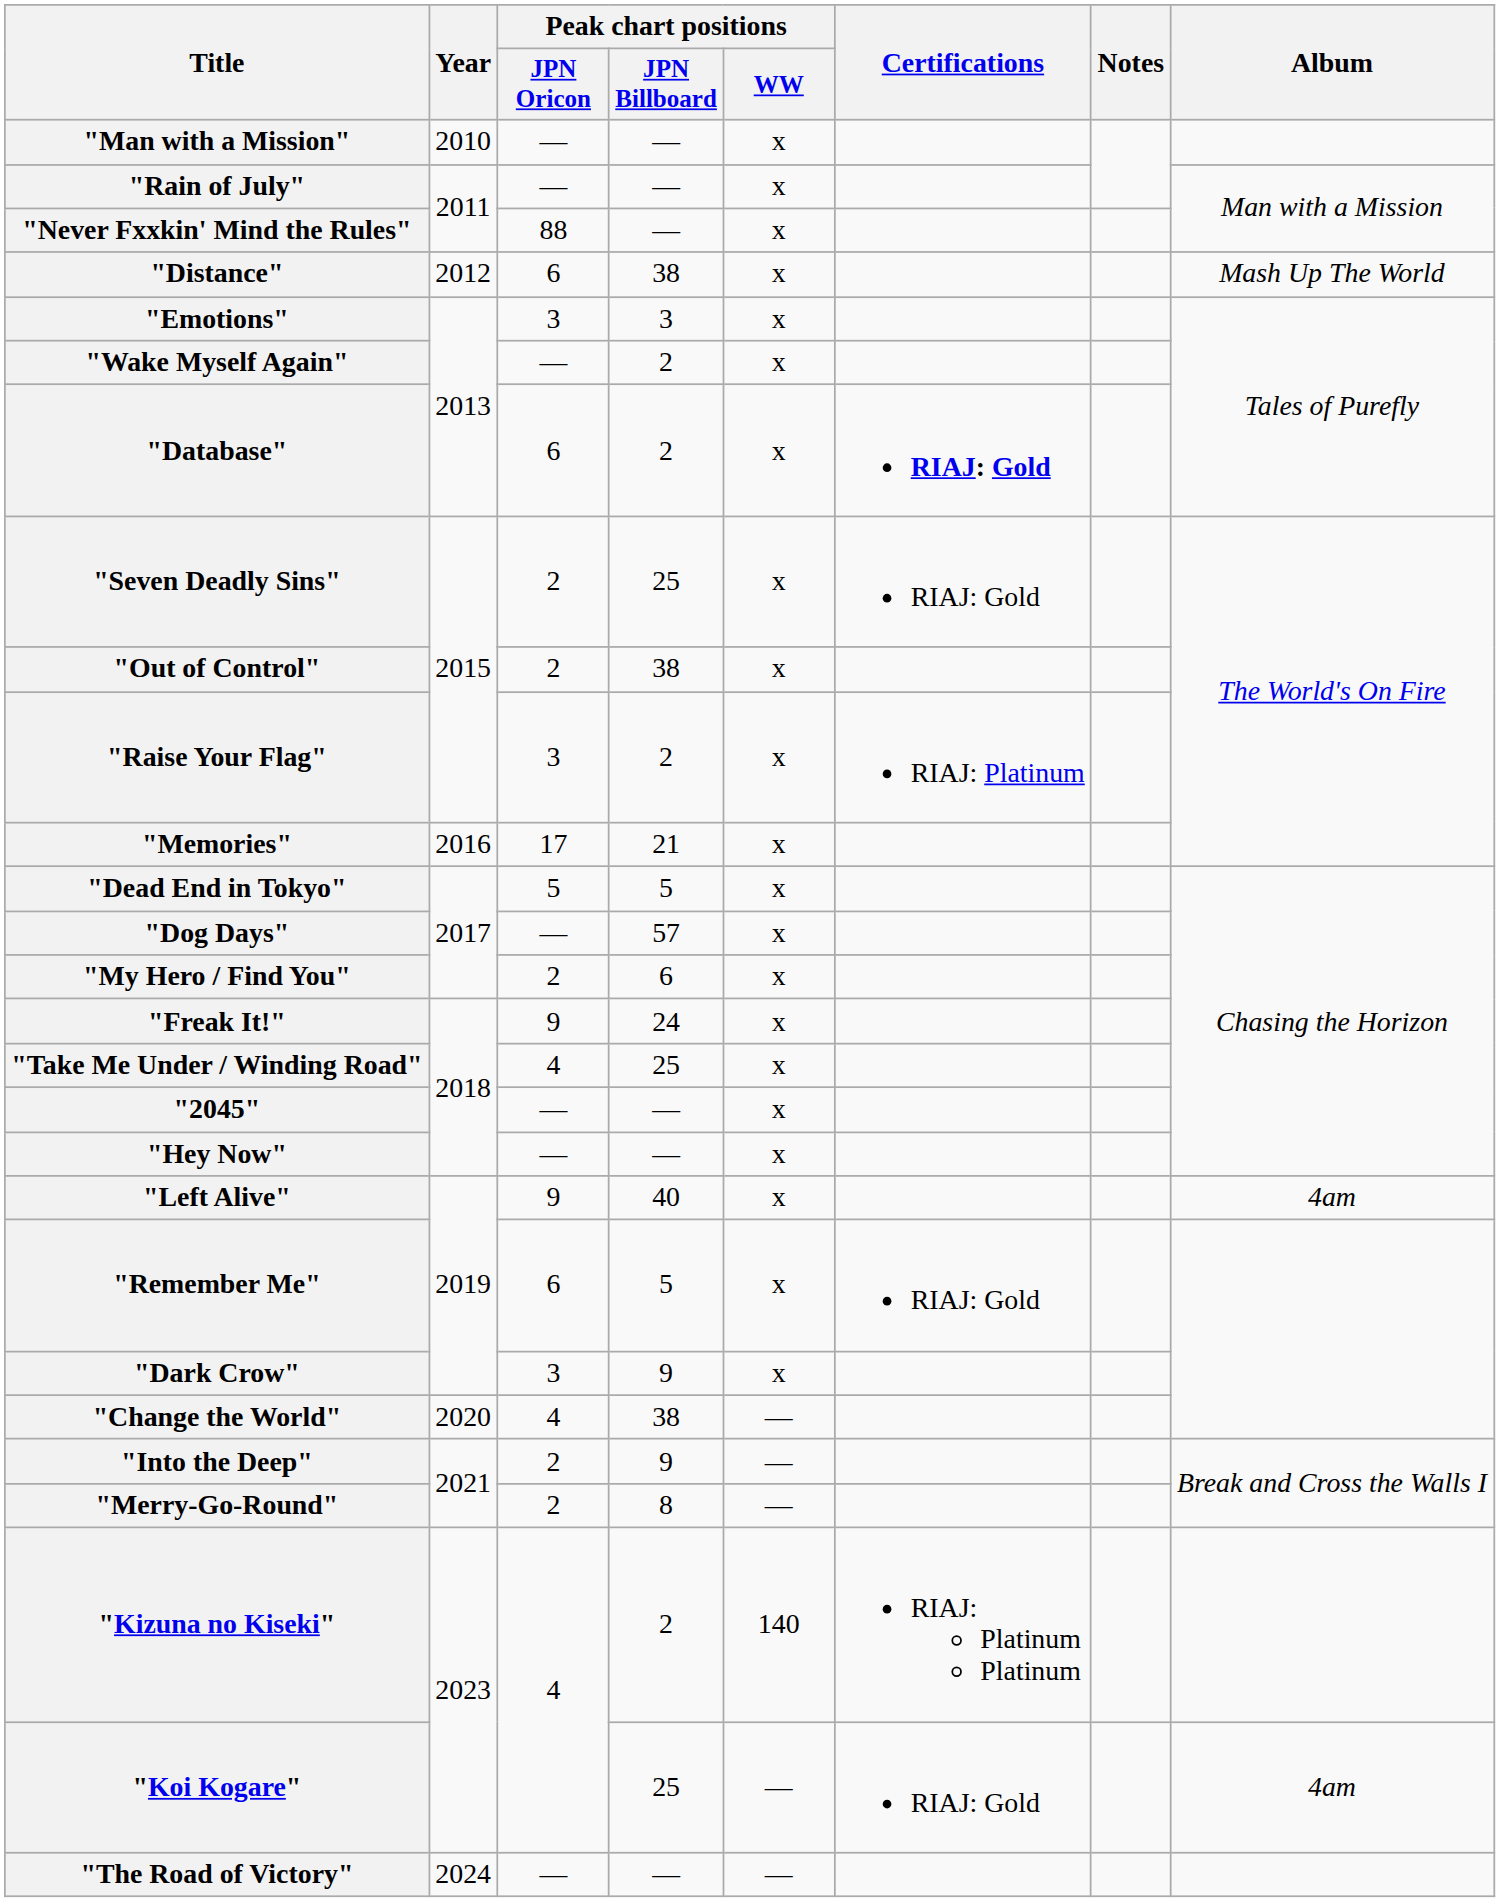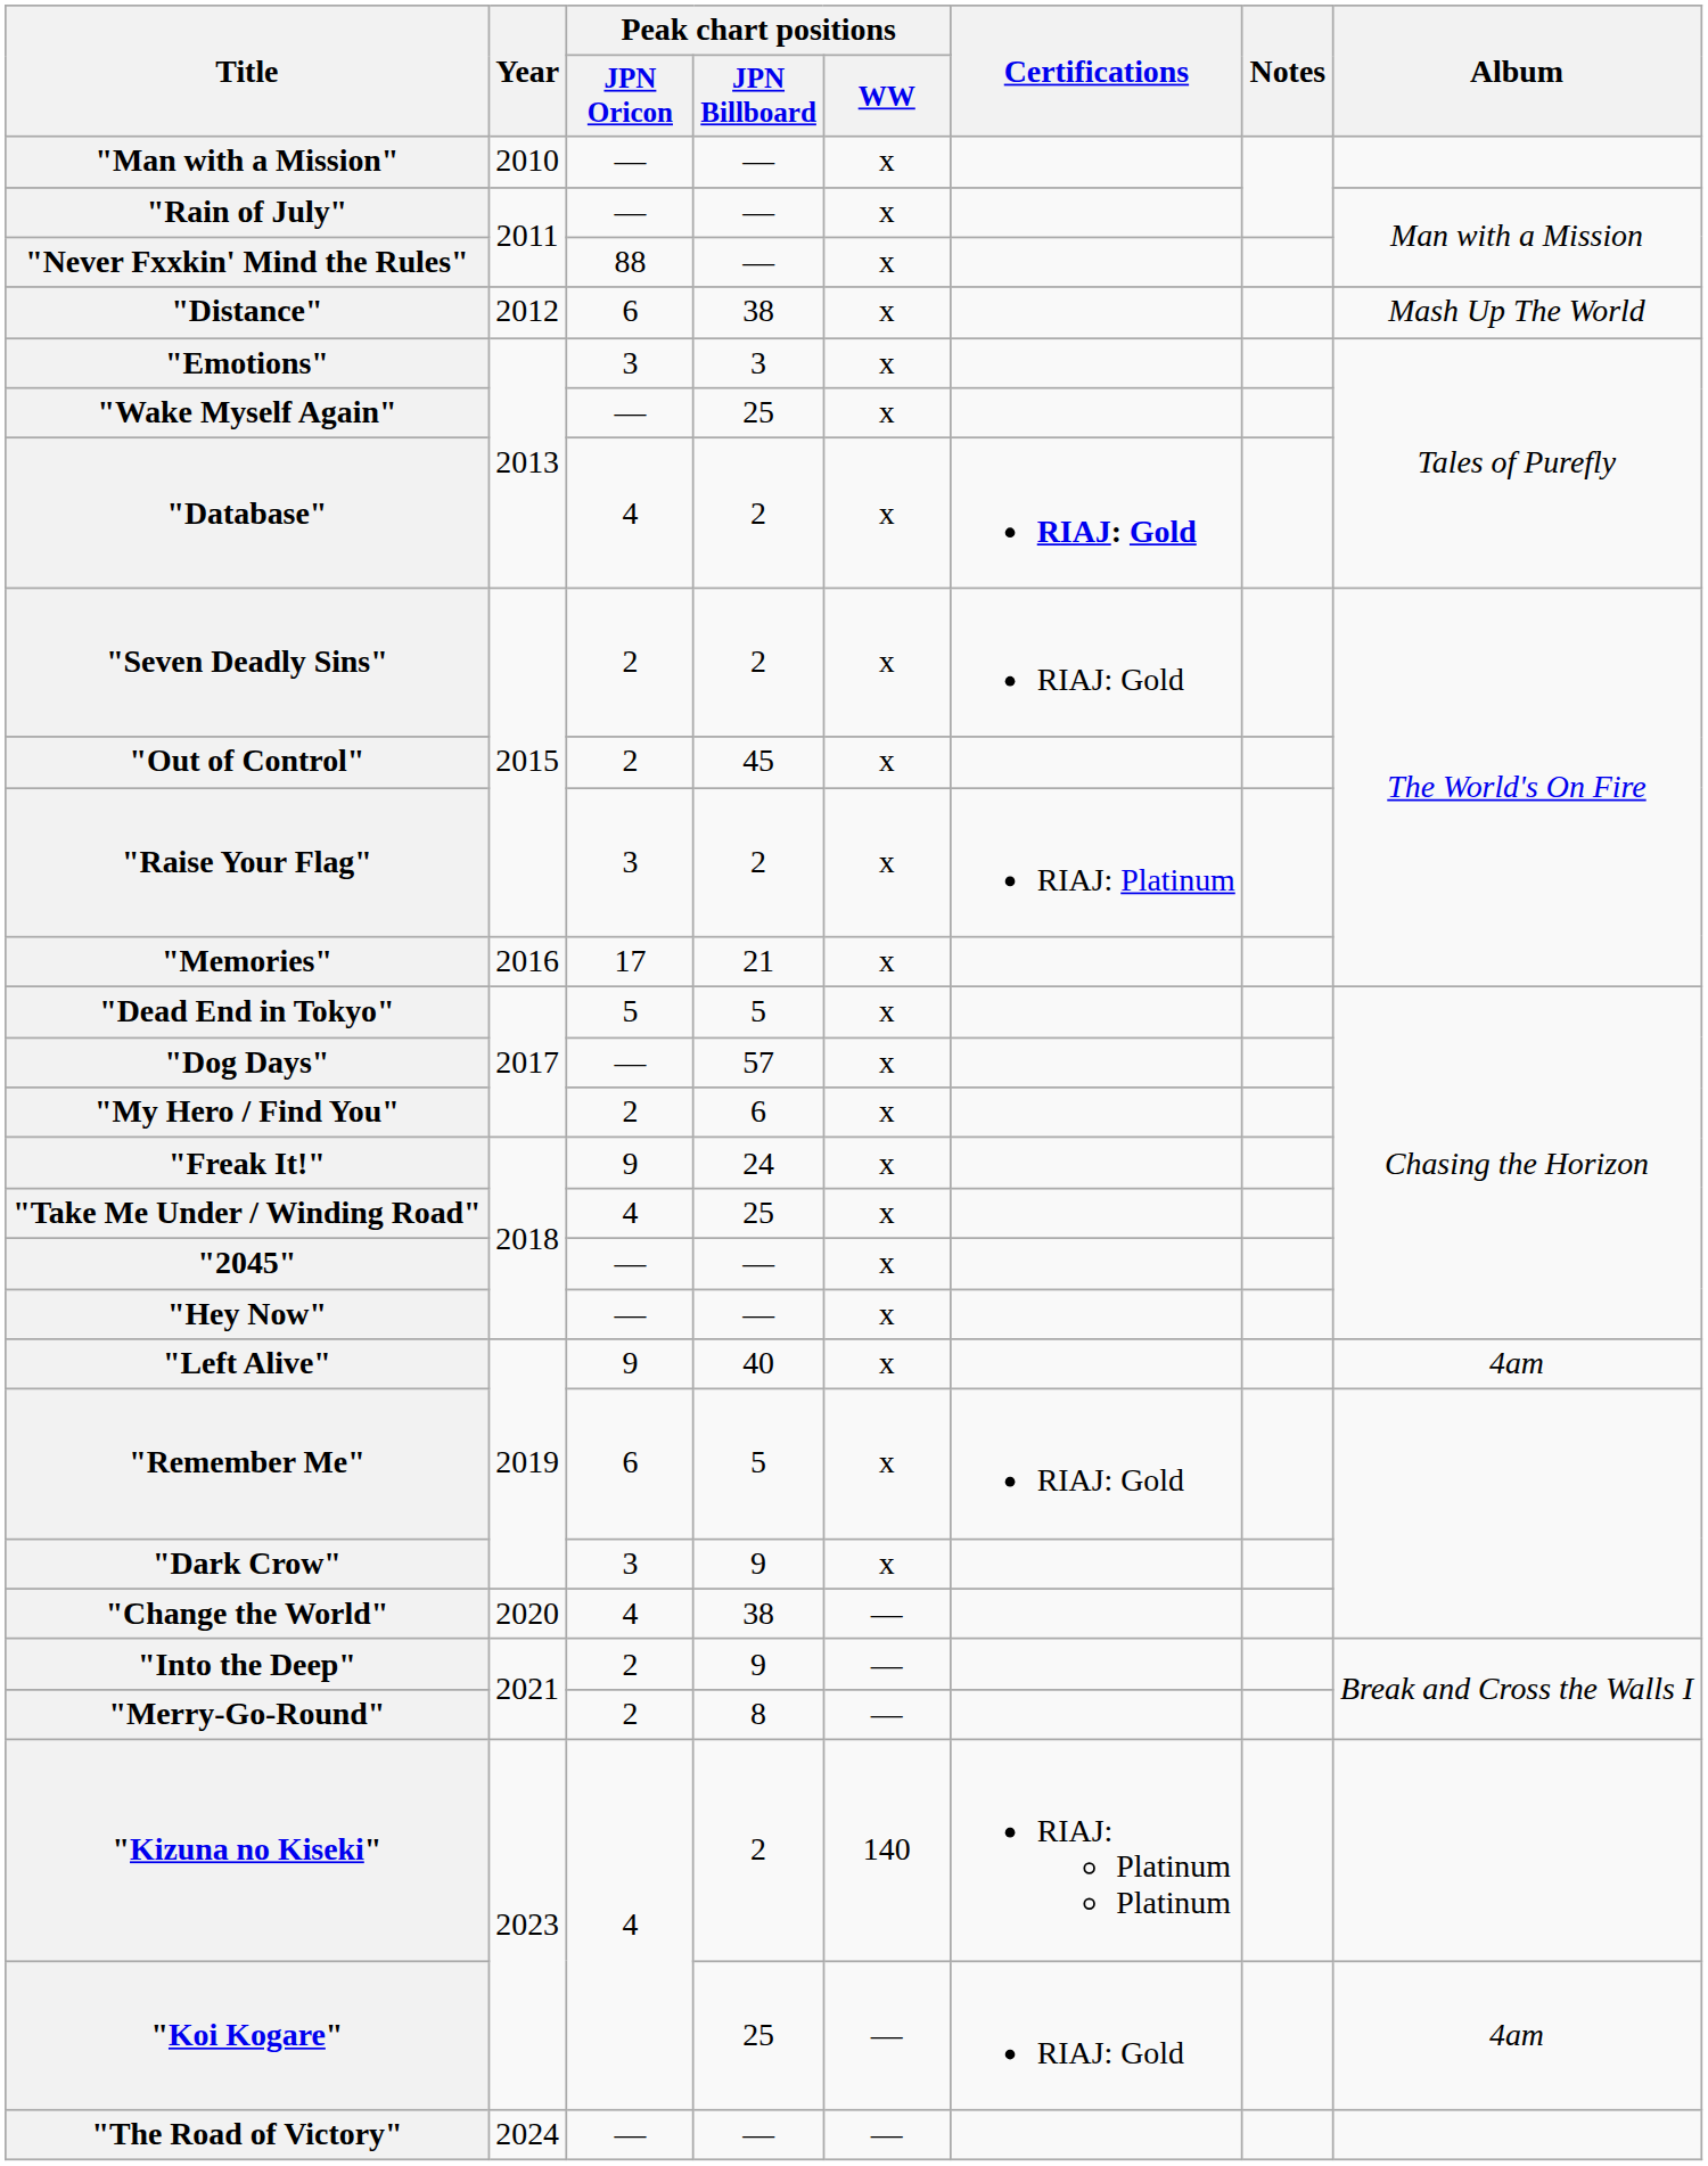"Wake Myself Again" | Peak chart positions / JPN Billboard: 2 -> 25
"Database" | Peak chart positions / JPN Oricon: 6 -> 4
"Seven Deadly Sins" | Peak chart positions / JPN Billboard: 25 -> 2
"Out of Control" | Peak chart positions / JPN Billboard: 38 -> 45
